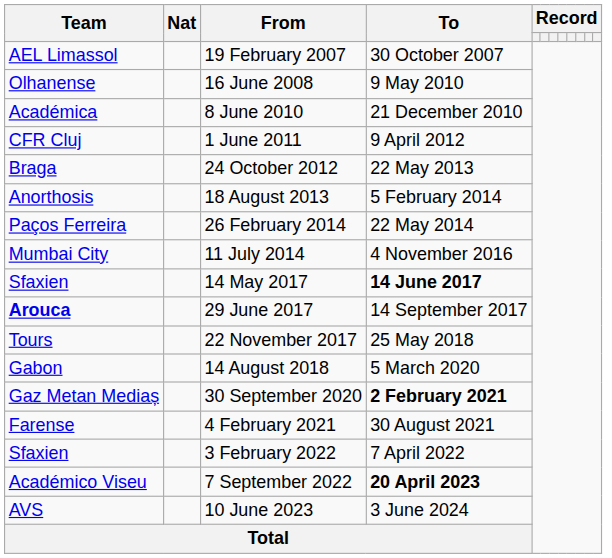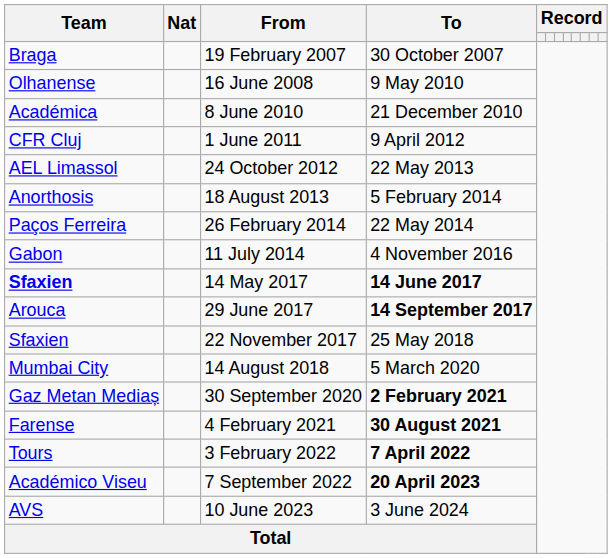19 February 2007 | Team: AEL Limassol -> Braga
24 October 2012 | Team: Braga -> AEL Limassol
11 July 2014 | Team: Mumbai City -> Gabon
14 May 2017 | Team: normal -> bold
29 June 2017 | Team: bold -> normal
29 June 2017 | To: normal -> bold
22 November 2017 | Team: Tours -> Sfaxien
14 August 2018 | Team: Gabon -> Mumbai City
4 February 2021 | To: normal -> bold
3 February 2022 | Team: Sfaxien -> Tours
3 February 2022 | To: normal -> bold
